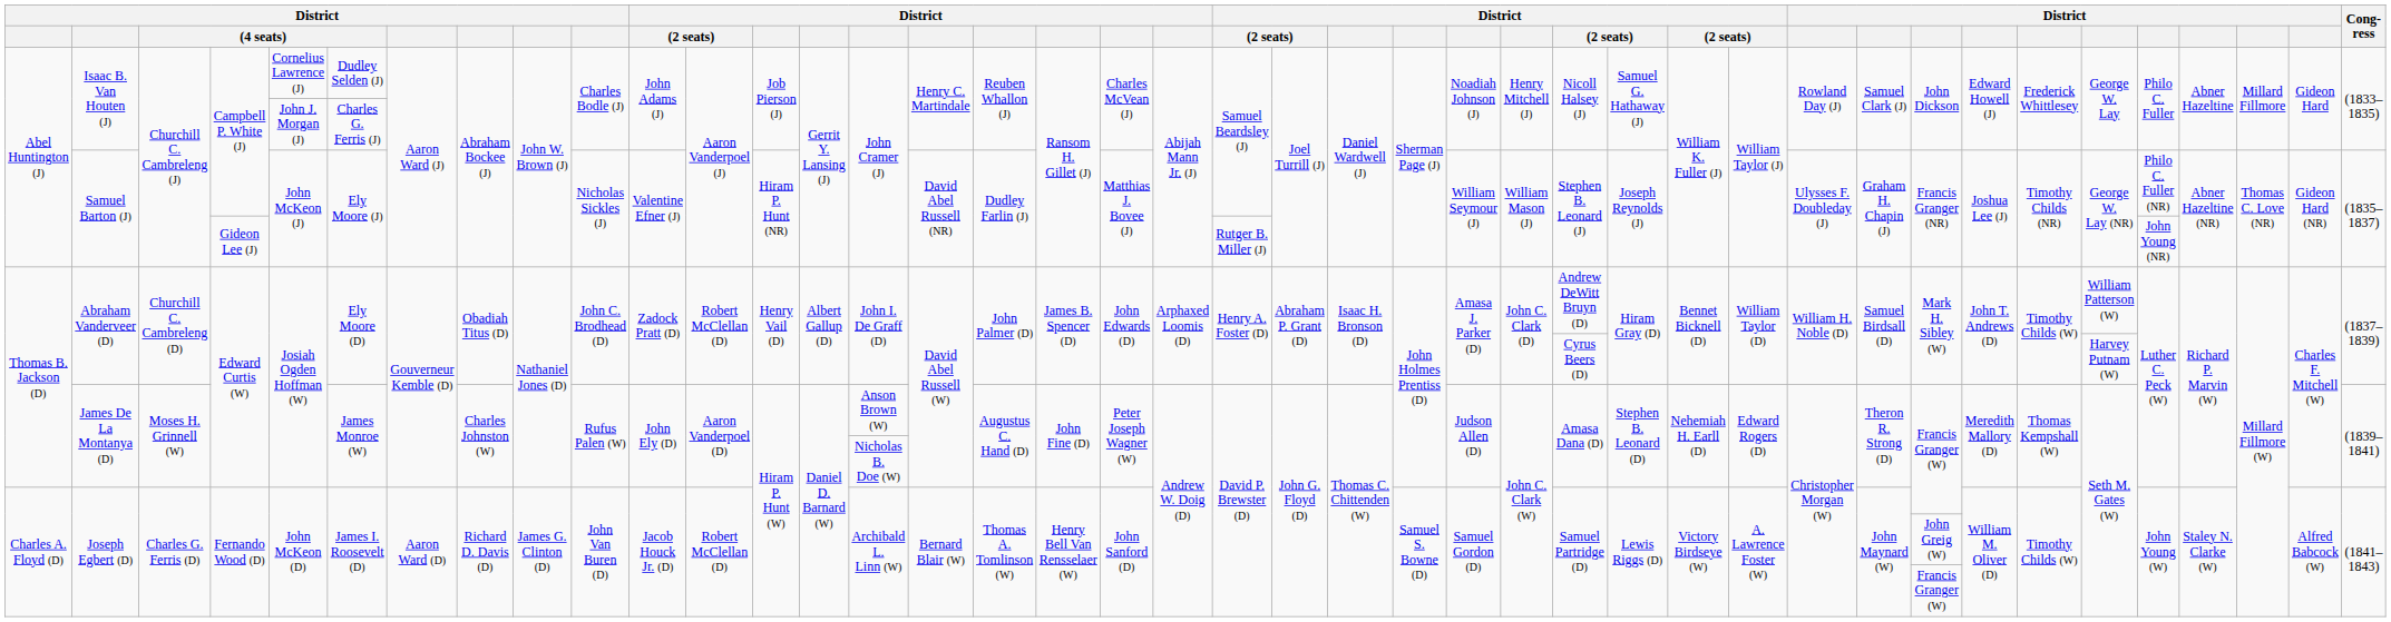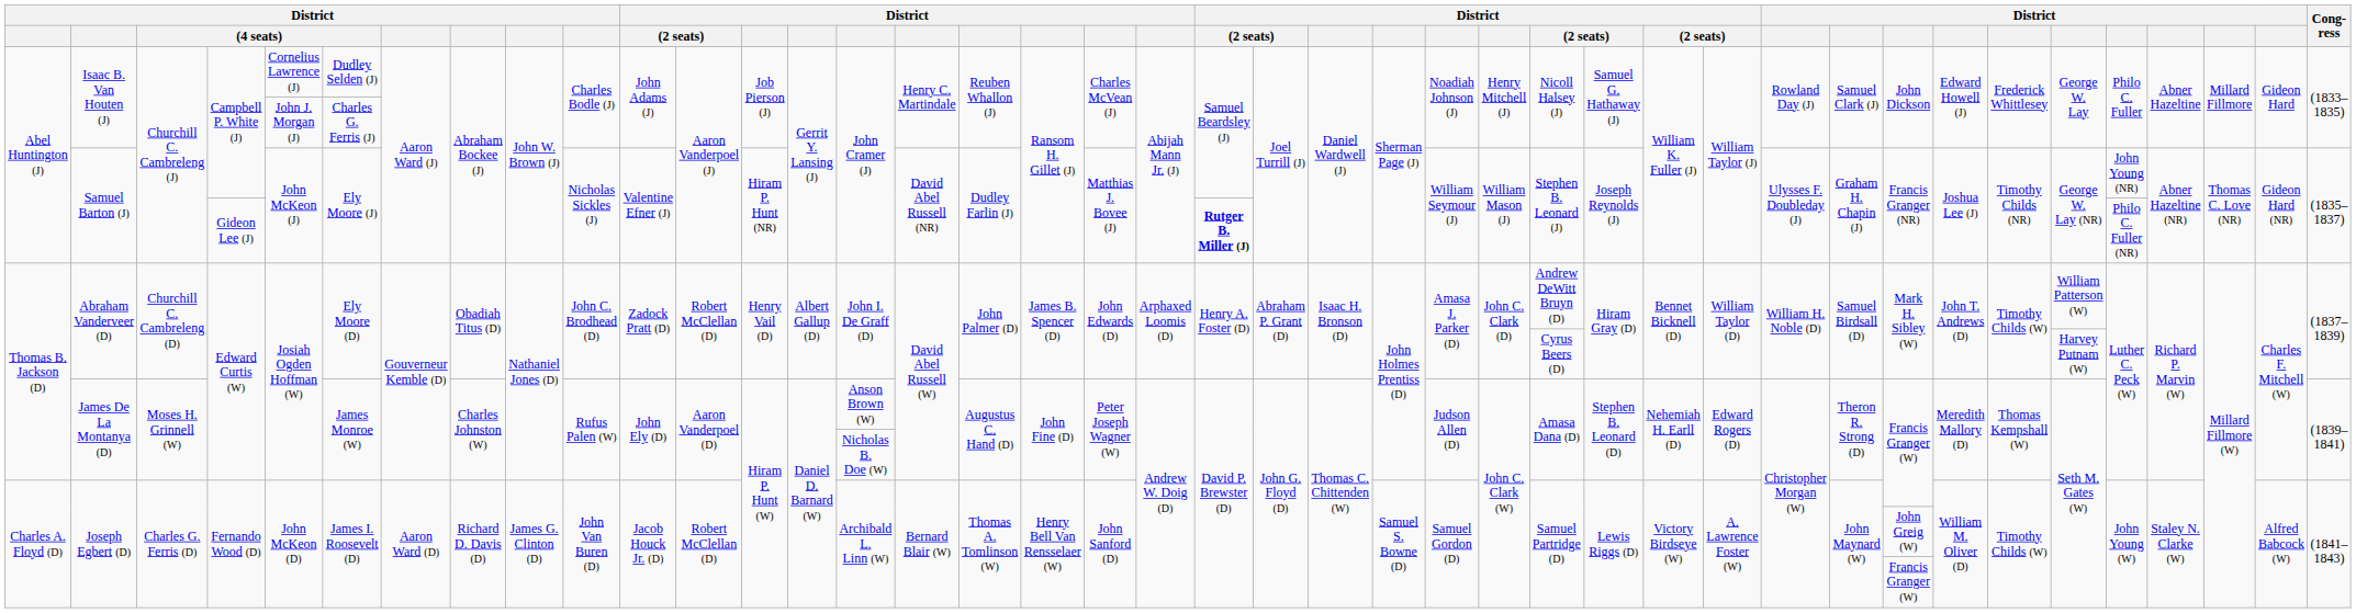Samuel Barton (J) / Campbell P. White (J) | column 37: Philo C. Fuller (NR) -> John Young (NR)
Samuel Barton (J) / Gideon Lee (J) | column 21: normal -> bold
Samuel Barton (J) / Gideon Lee (J) | column 37: John Young (NR) -> Philo C. Fuller (NR)
